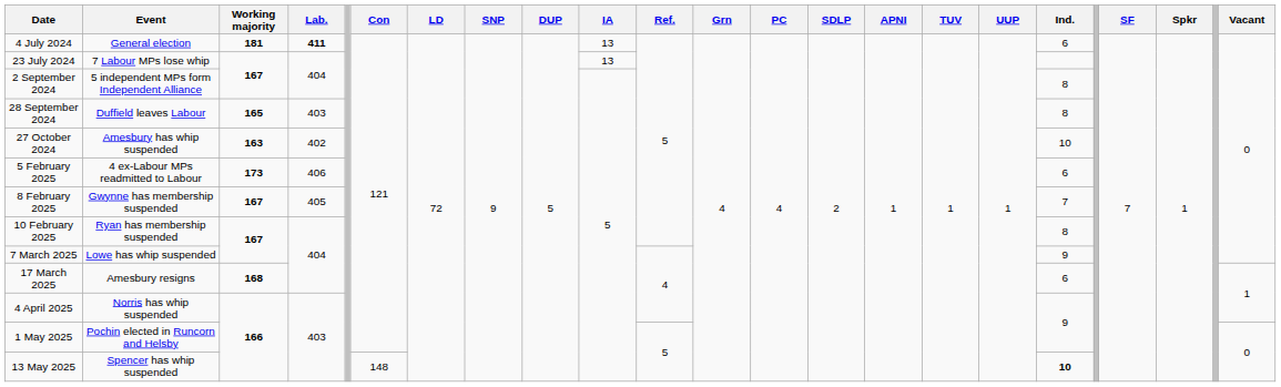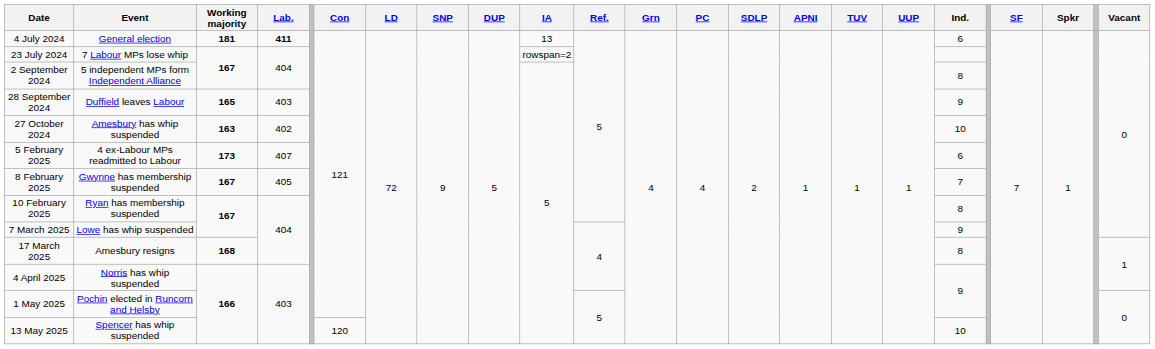23 July 2024 | IA: 13 -> rowspan=2
28 September 2024 | Ind.: 8 -> 9
5 February 2025 | Lab.: 406 -> 407
17 March 2025 | Ind.: 6 -> 8
13 May 2025 | Con: 148 -> 120
13 May 2025 | Ind.: bold -> normal
